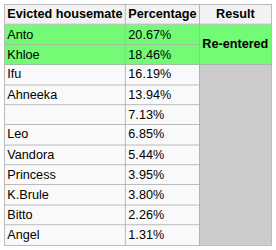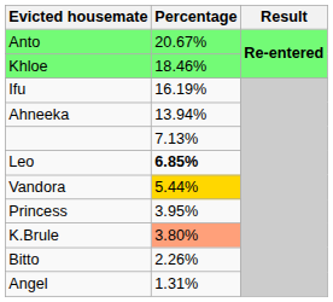Leo | Percentage: normal -> bold
Vandora | Percentage: no background -> gold background
K.Brule | Percentage: no background -> lightsalmon background
